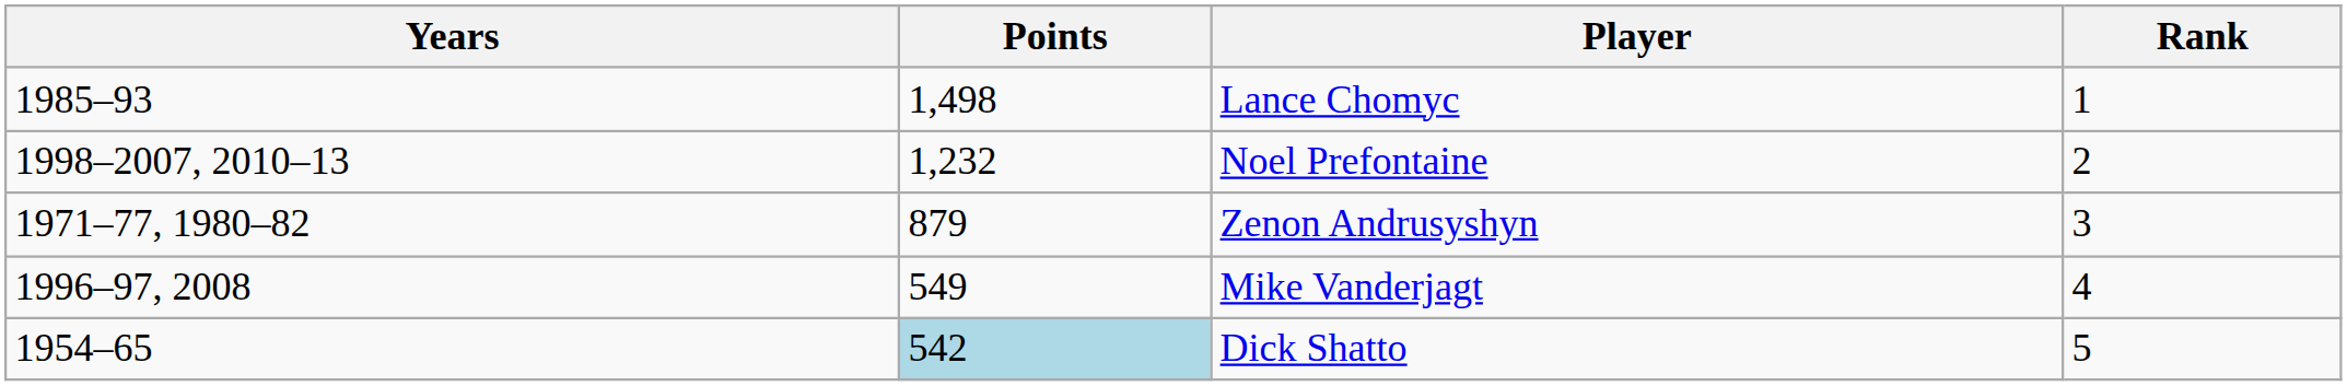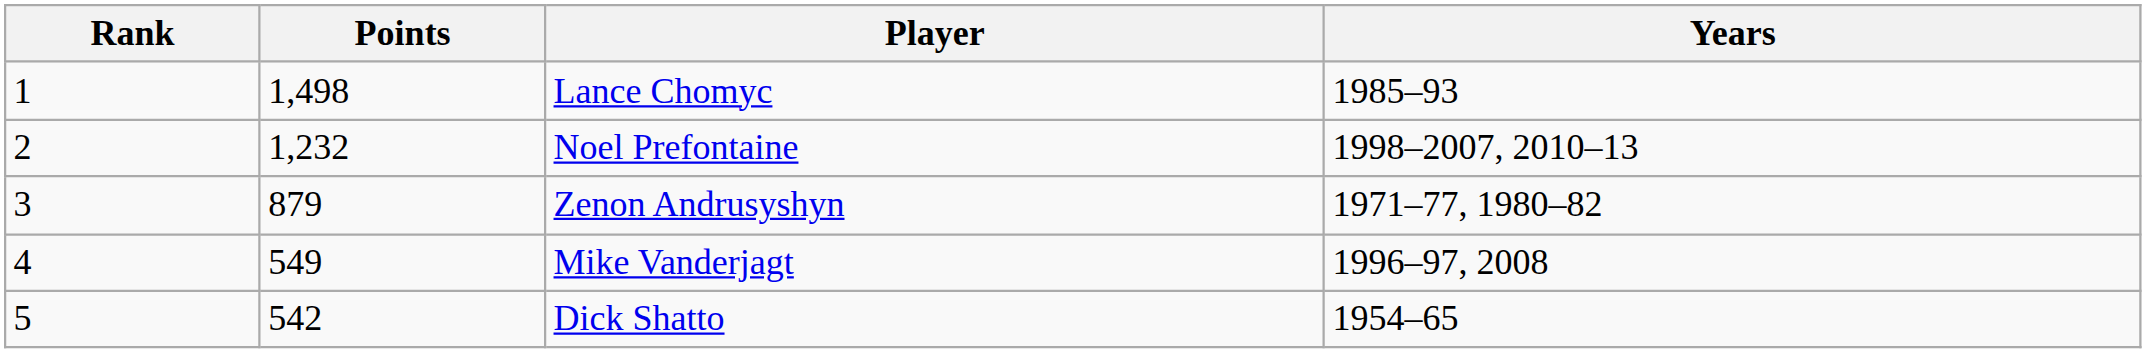columns swapped: Rank <-> Years
Dick Shatto | Points: lightblue background -> no background
